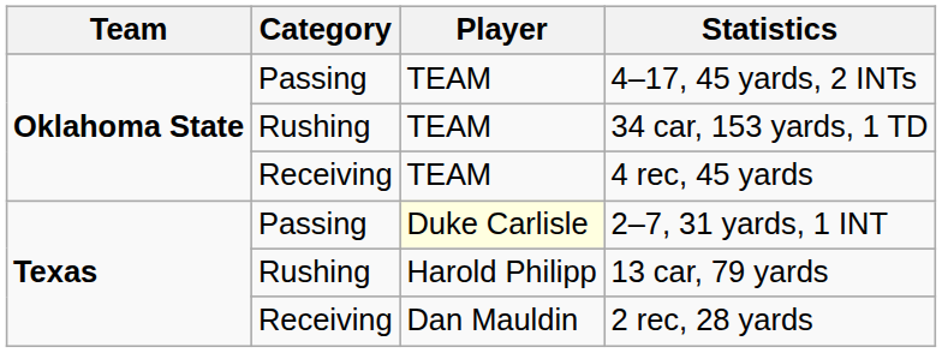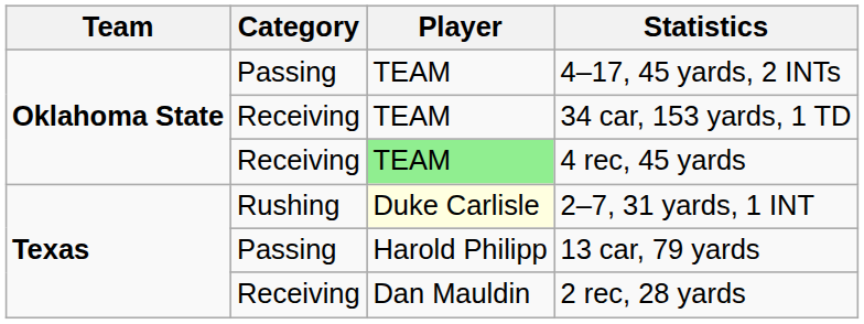34 car, 153 yards, 1 TD | Category: Rushing -> Receiving
4 rec, 45 yards | Player: no background -> lightgreen background
2–7, 31 yards, 1 INT | Category: Passing -> Rushing
13 car, 79 yards | Category: Rushing -> Passing
